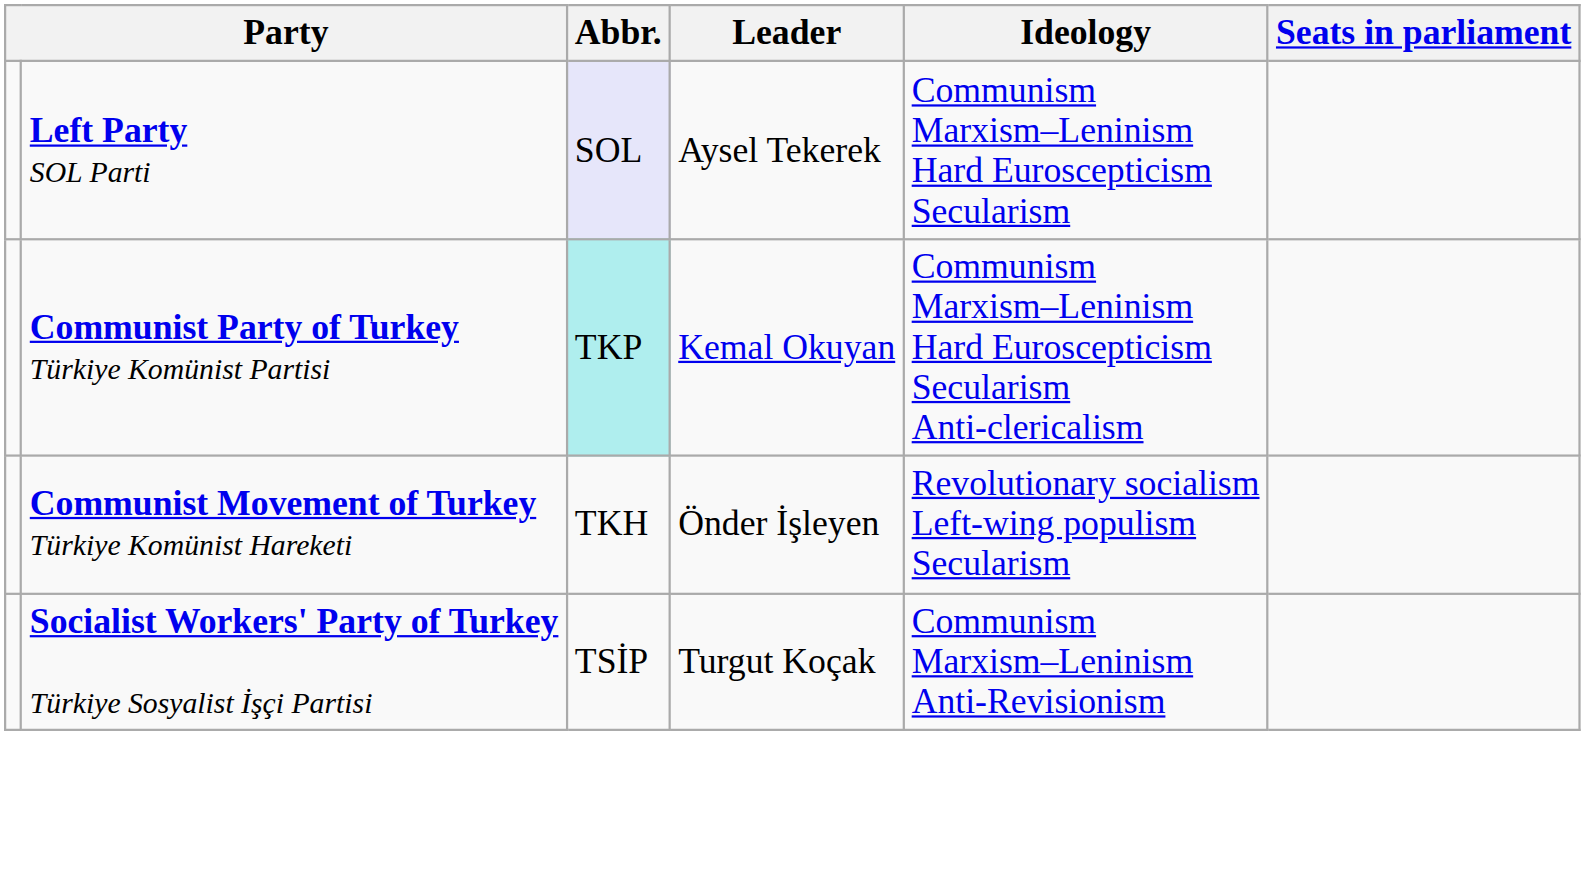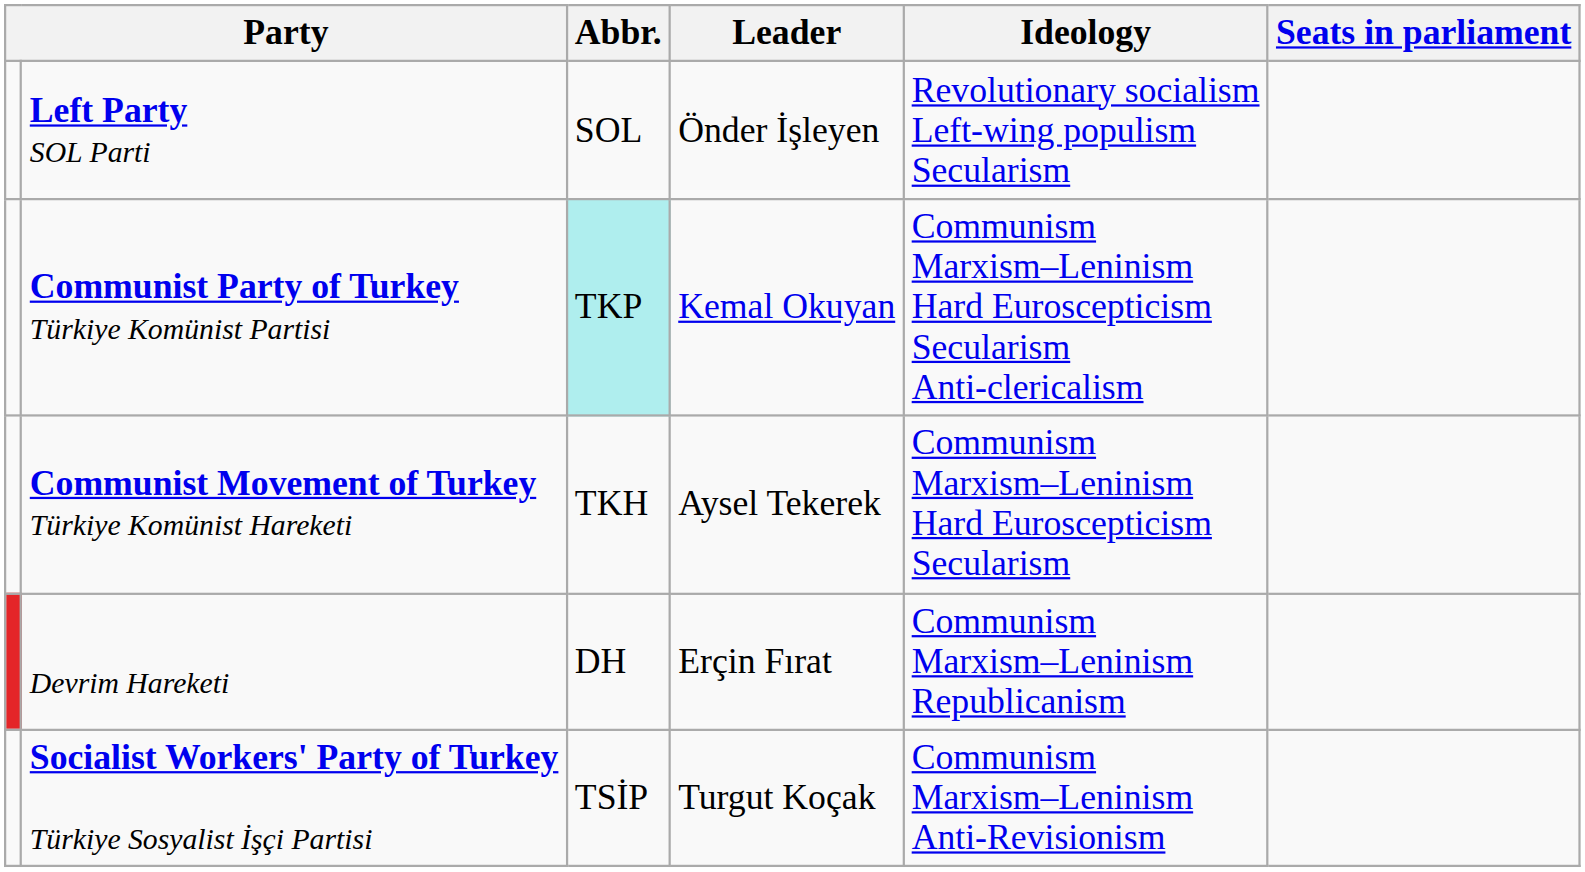Left Party SOL Parti | Abbr.: lavender background -> no background
Left Party SOL Parti | Leader: Aysel Tekerek -> Önder İşleyen
Left Party SOL Parti | Ideology: Communism Marxism–Leninism Hard Euroscepticism Secularism -> Revolutionary socialism Left-wing populism Secularism
Communist Movement of Turkey Türkiye Komünist Hareketi | Leader: Önder İşleyen -> Aysel Tekerek
Communist Movement of Turkey Türkiye Komünist Hareketi | Ideology: Revolutionary socialism Left-wing populism Secularism -> Communism Marxism–Leninism Hard Euroscepticism Secularism
+ row: Devrim Hareketi | DH | Erçin Fırat | Communism Marxism–Leninism Republicanism
